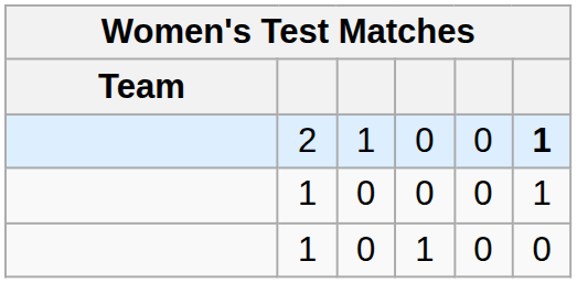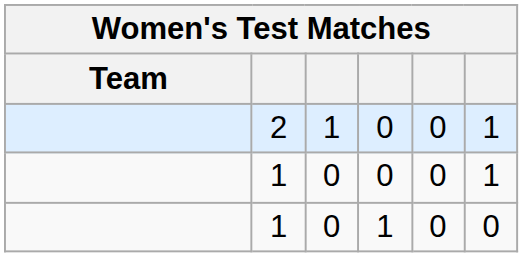2 | column 6: bold -> normal
